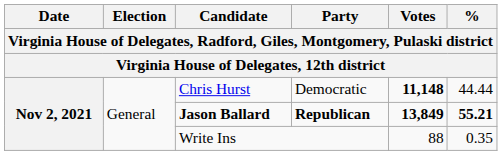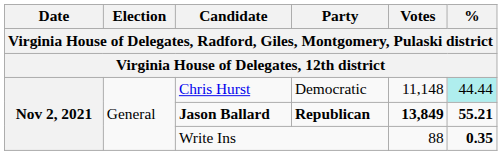Chris Hurst | Votes: bold -> normal
Chris Hurst | %: no background -> paleturquoise background
Write Ins | %: normal -> bold
